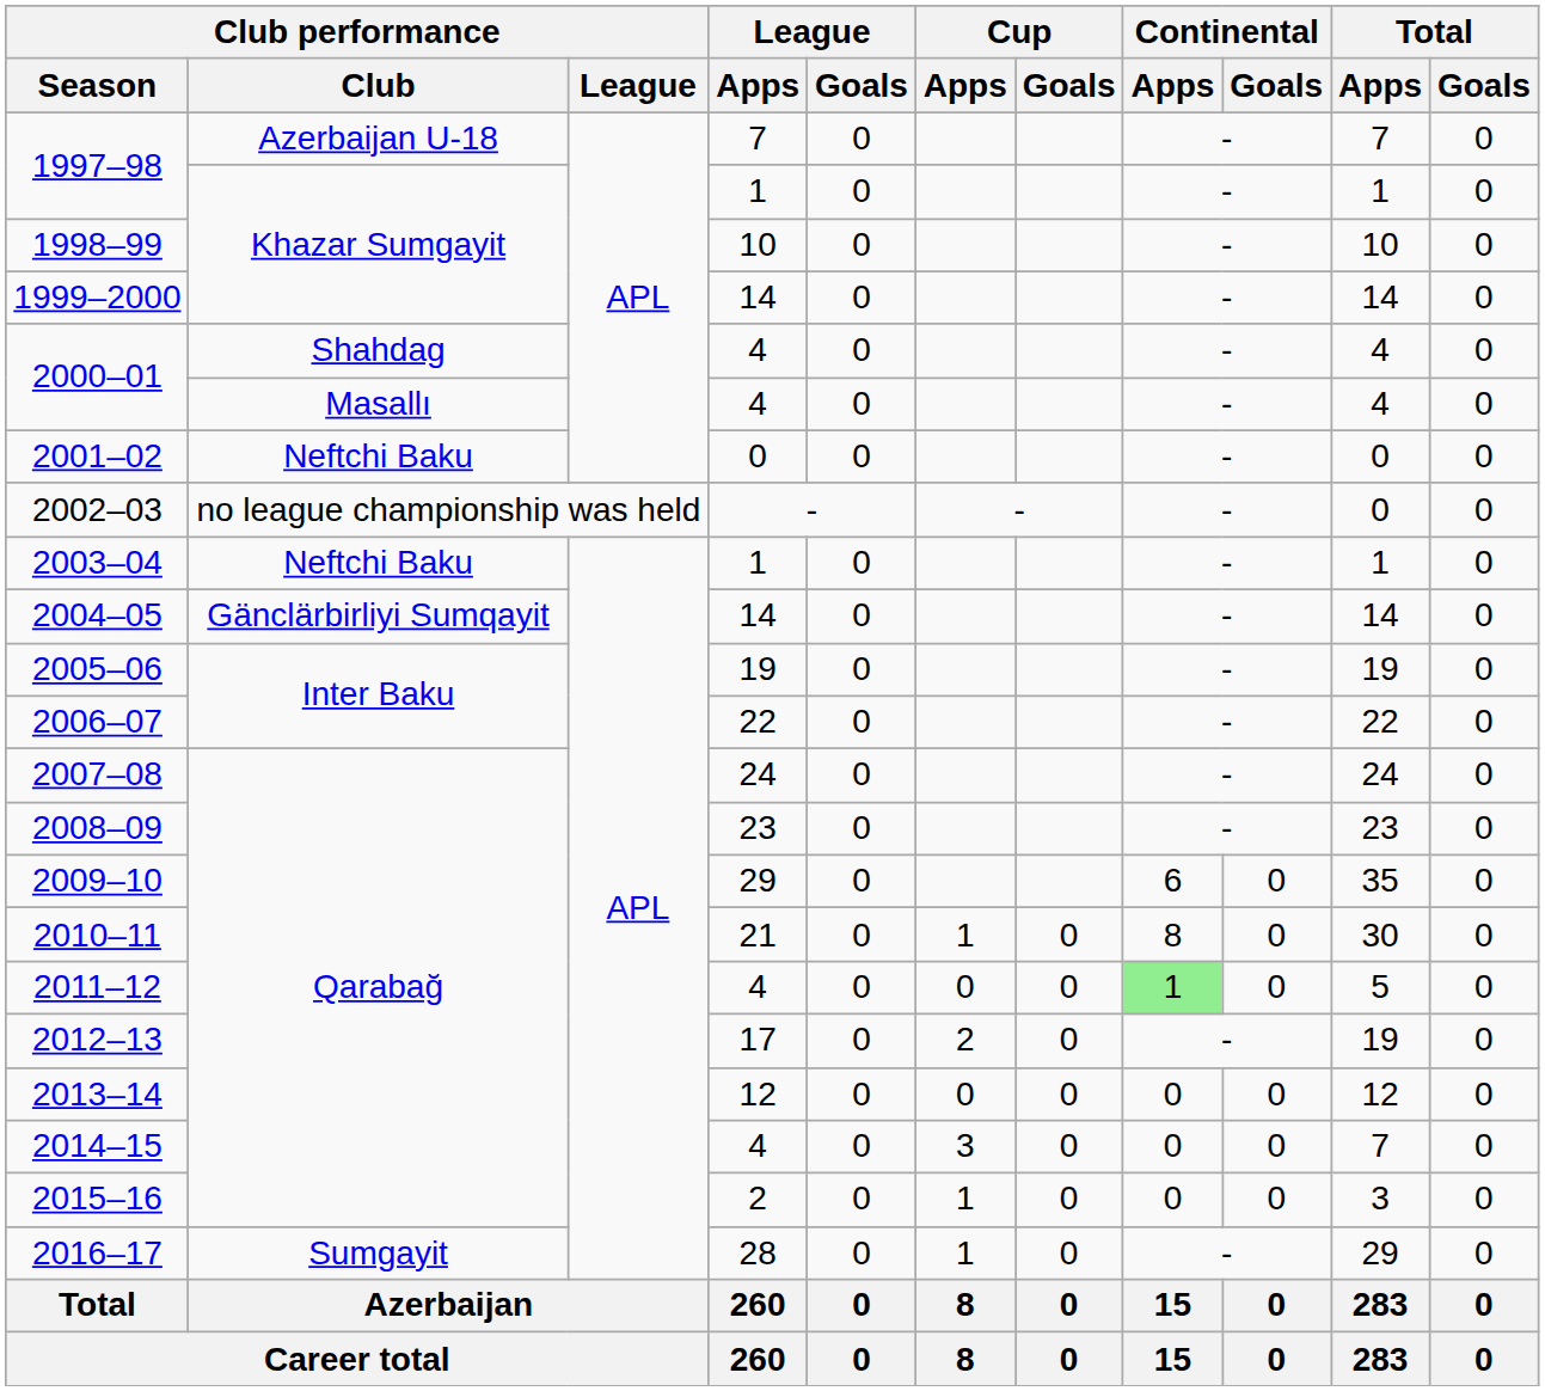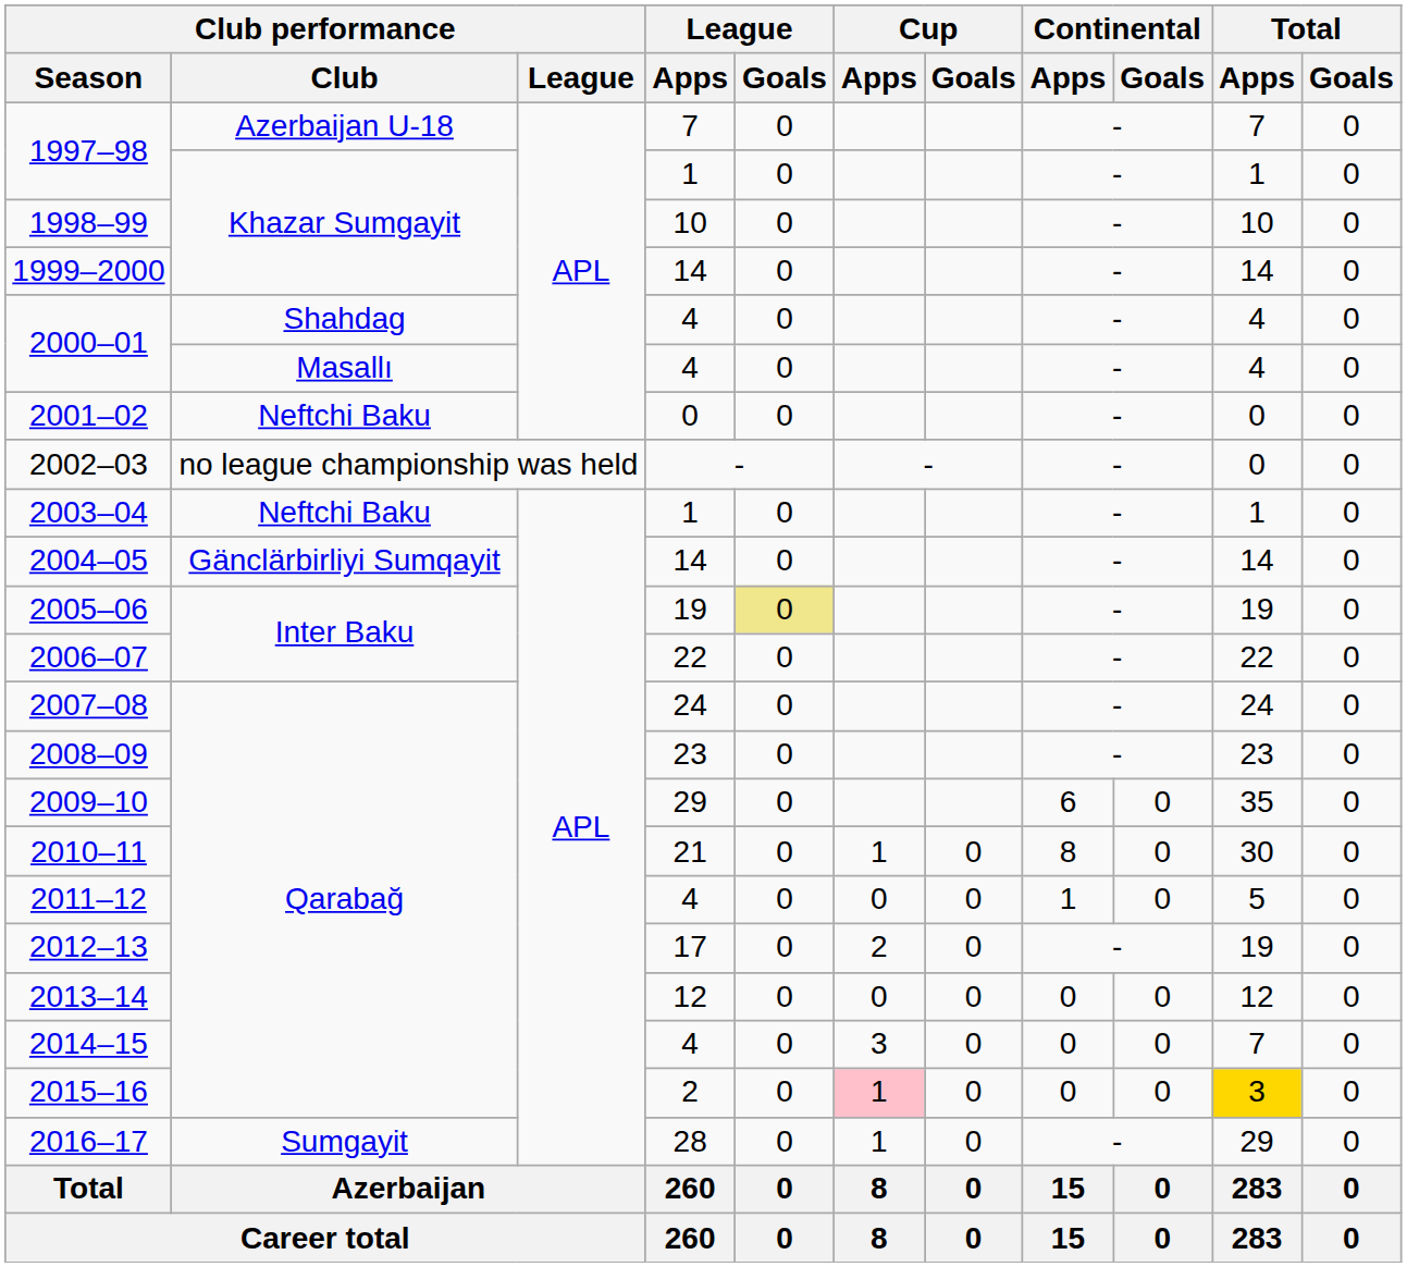2005–06 | League / Goals: no background -> khaki background
2011–12 | Continental / Apps: lightgreen background -> no background
2015–16 | Cup / Apps: no background -> pink background
2015–16 | Total / Apps: no background -> gold background
